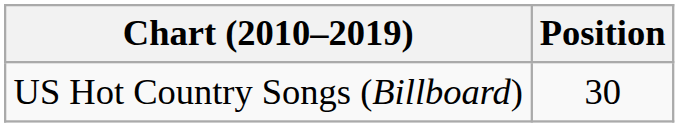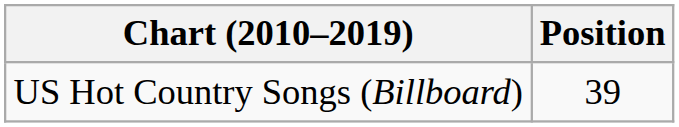US Hot Country Songs (Billboard) | Position: 30 -> 39
